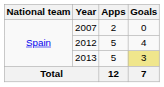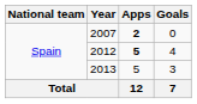2007 | Apps: normal -> bold
2012 | Apps: normal -> bold
2013 | Goals: khaki background -> no background
